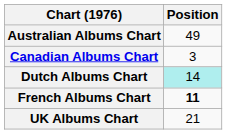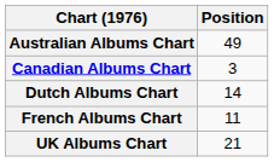Dutch Albums Chart | Position: paleturquoise background -> no background
French Albums Chart | Position: bold -> normal
